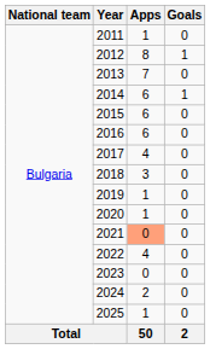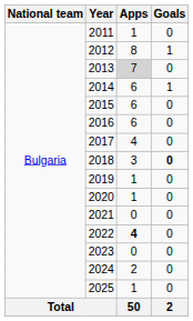2013 | Apps: no background -> lightgrey background
2018 | Goals: normal -> bold
2021 | Apps: lightsalmon background -> no background
2022 | Apps: normal -> bold
